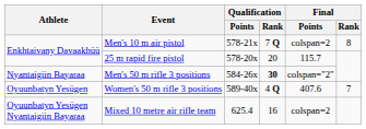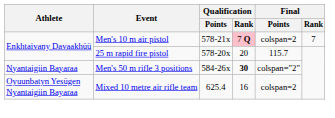Men's 10 m air pistol | Qualification / Rank: no background -> pink background
Men's 10 m air pistol | Final / Rank: 8 -> 7
- row: Oyuunbatyn Yesügen | Women's 50 m rifle 3 positions | 589-40x | 4 Q | 407.6 | 7
